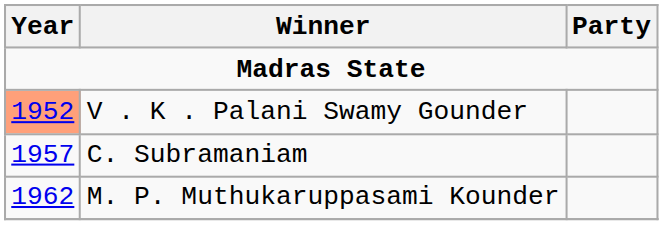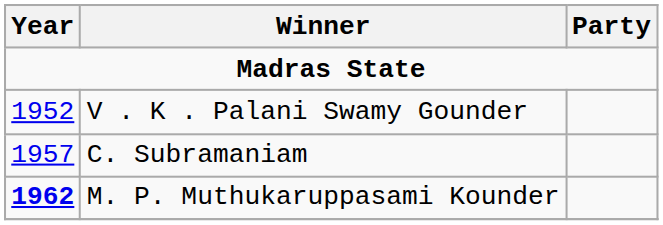V . K . Palani Swamy Gounder | Year: lightsalmon background -> no background
M. P. Muthukaruppasami Kounder | Year: normal -> bold
